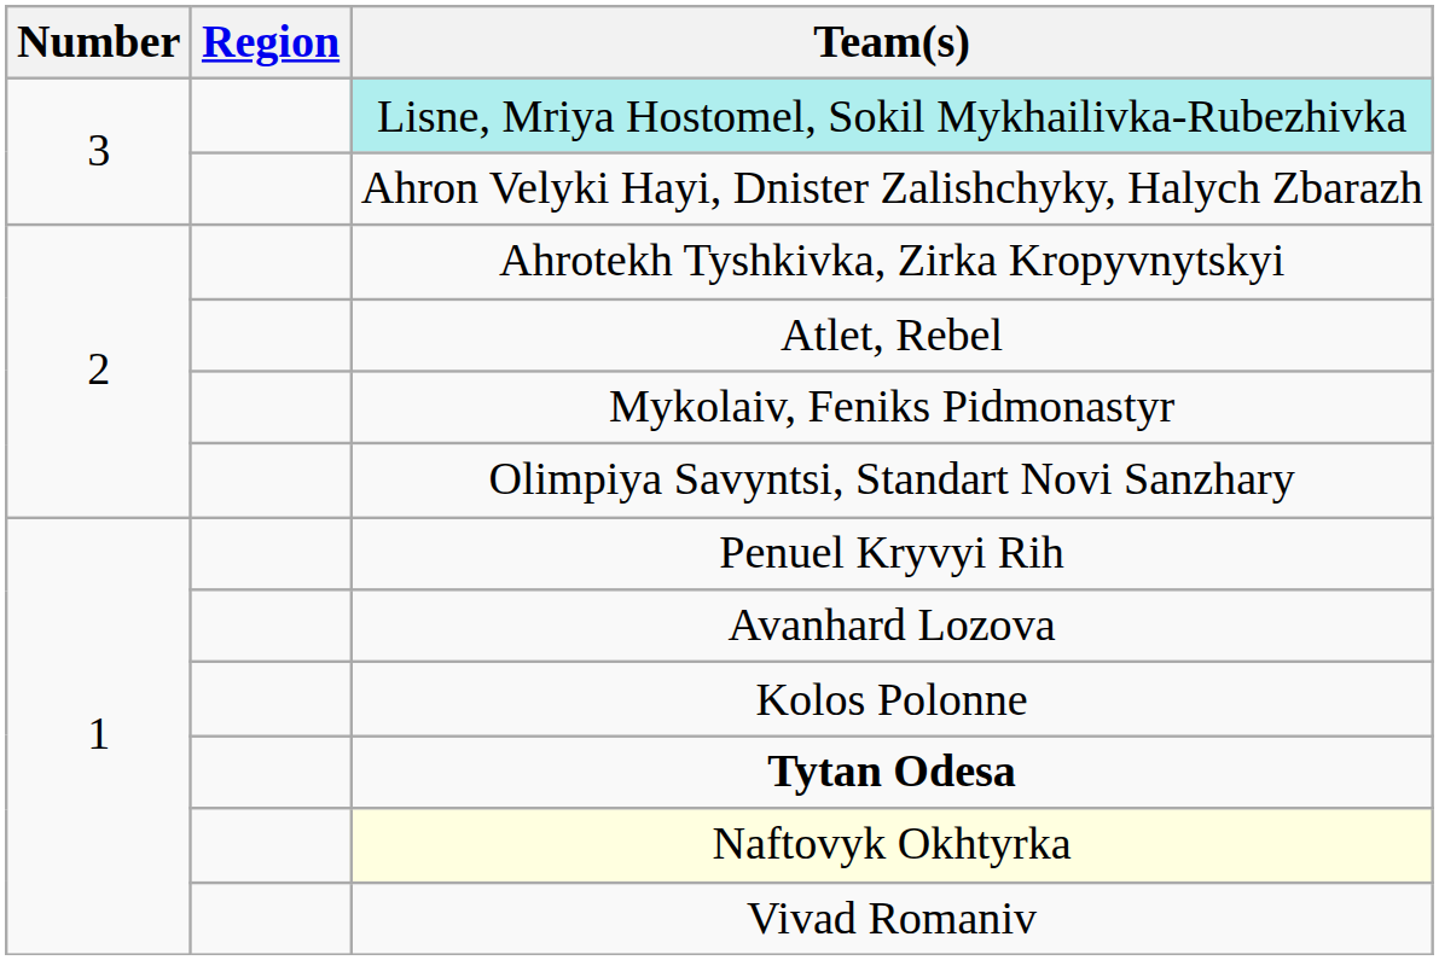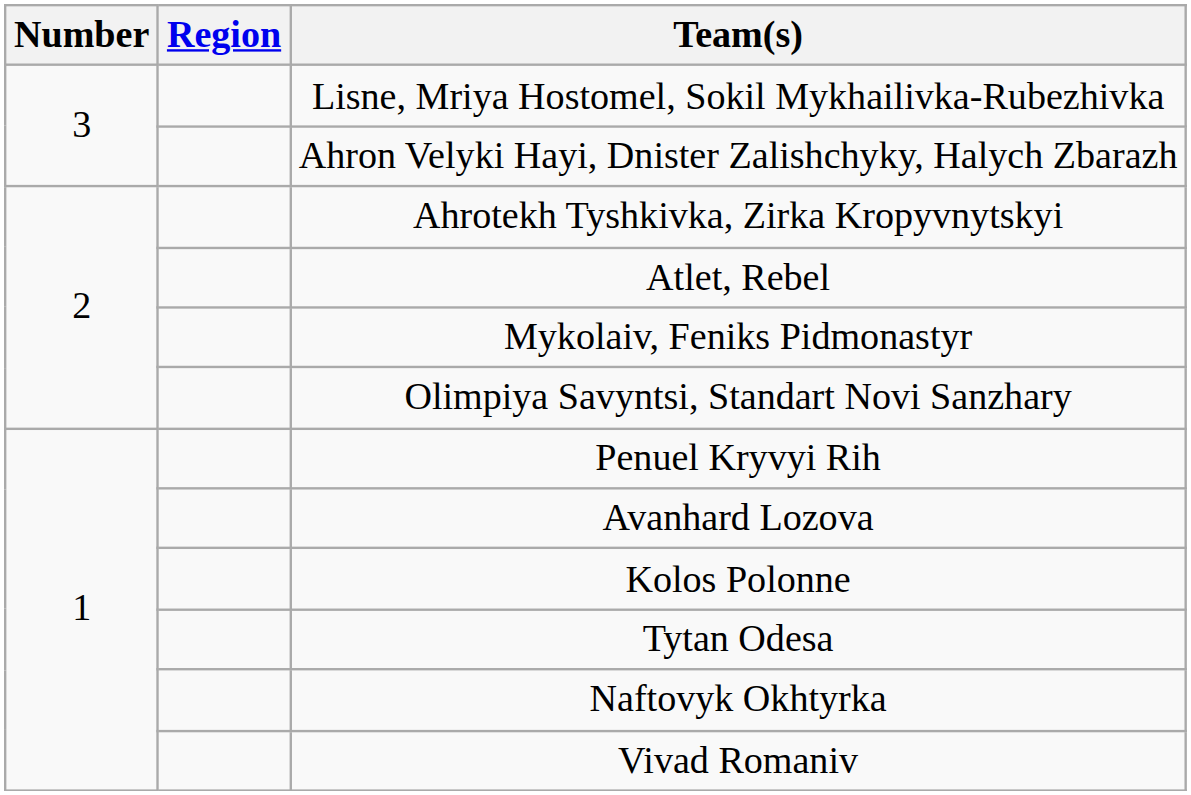Lisne, Mriya Hostomel, Sokil Mykhailivka-Rubezhivka | Team(s): paleturquoise background -> no background
Tytan Odesa | Team(s): bold -> normal
Naftovyk Okhtyrka | Team(s): lightyellow background -> no background
